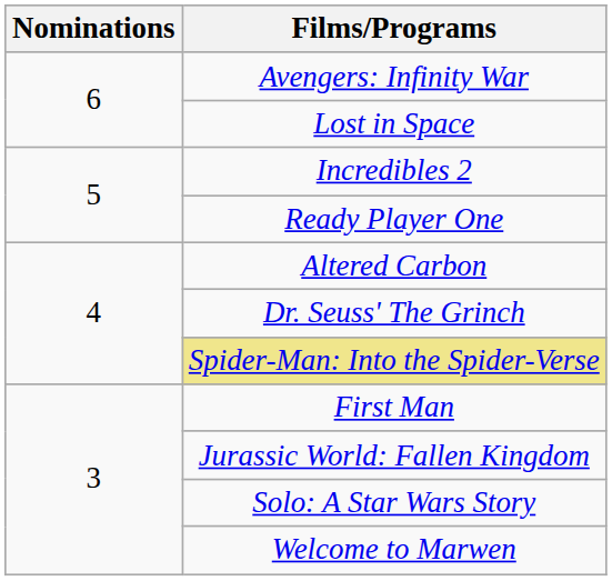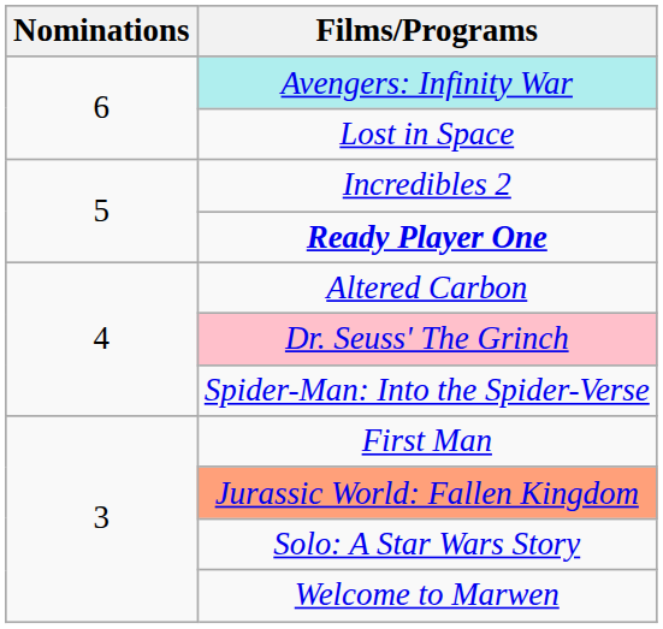Avengers: Infinity War | Films/Programs: no background -> paleturquoise background
Ready Player One | Films/Programs: normal -> bold
Dr. Seuss' The Grinch | Films/Programs: no background -> pink background
Spider-Man: Into the Spider-Verse | Films/Programs: khaki background -> no background
Jurassic World: Fallen Kingdom | Films/Programs: no background -> lightsalmon background
